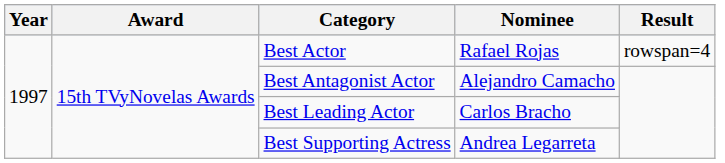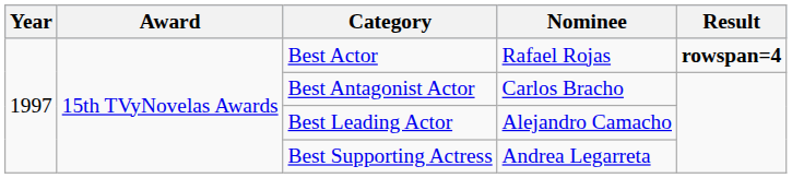Best Actor | Result: normal -> bold
Best Antagonist Actor | Nominee: Alejandro Camacho -> Carlos Bracho
Best Leading Actor | Nominee: Carlos Bracho -> Alejandro Camacho
